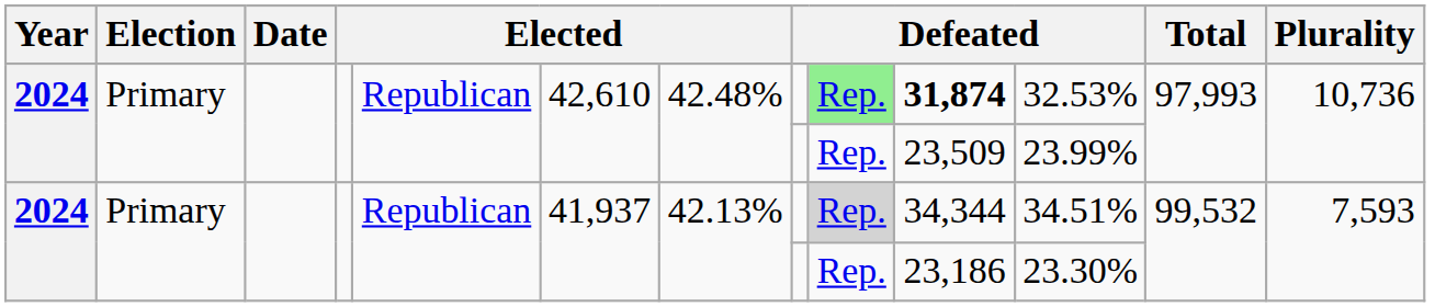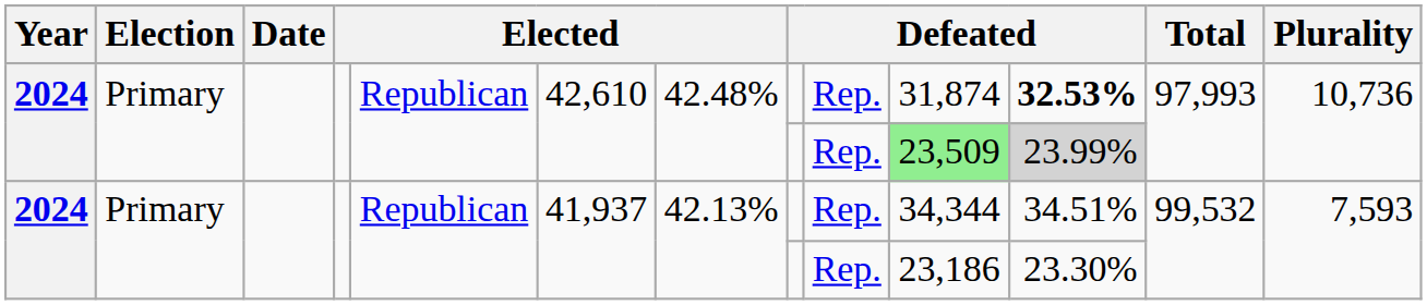row 2 | column 9: lightgreen background -> no background
row 2 | column 10: bold -> normal
row 2 | column 11: normal -> bold
row 3 | column 10: no background -> lightgreen background
row 3 | column 11: no background -> lightgrey background
row 4 | column 9: lightgrey background -> no background
